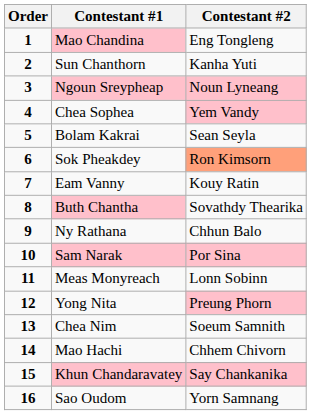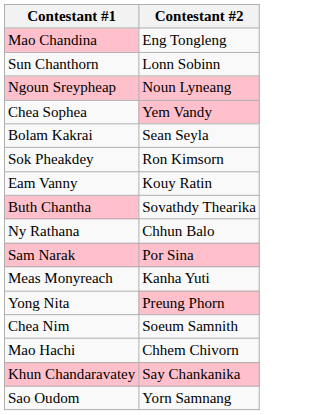- column: Order | 1 | 2 | 3 | 4 | 5 | 6 | 7 | 8 | 9 | 10 | 11 | 12 | 13 | 14 | 15 | 16
Sun Chanthorn | Contestant #2: Kanha Yuti -> Lonn Sobinn
Sok Pheakdey | Contestant #2: lightsalmon background -> no background
Meas Monyreach | Contestant #2: Lonn Sobinn -> Kanha Yuti
